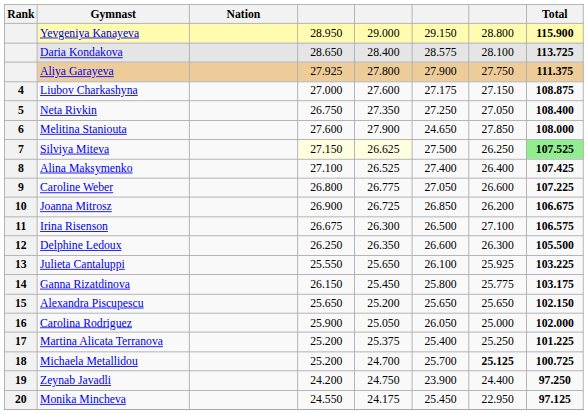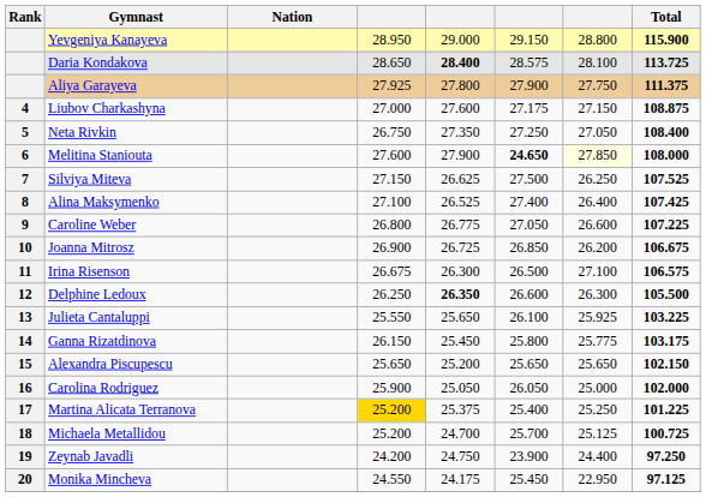Daria Kondakova | column 5: normal -> bold
Melitina Staniouta | column 6: normal -> bold
Melitina Staniouta | column 7: no background -> lightyellow background
Silviya Miteva | column 4: lightyellow background -> no background
Silviya Miteva | column 5: lightyellow background -> no background
Silviya Miteva | Total: lightgreen background -> no background
Delphine Ledoux | column 5: normal -> bold
Martina Alicata Terranova | column 4: no background -> gold background
Michaela Metallidou | column 7: bold -> normal
